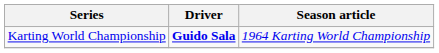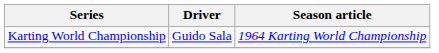Karting World Championship | Driver: bold -> normal
